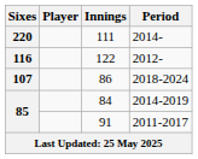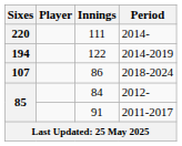122 | Sixes: 116 -> 194
122 | Period: 2012- -> 2014-2019
84 | Period: 2014-2019 -> 2012-
